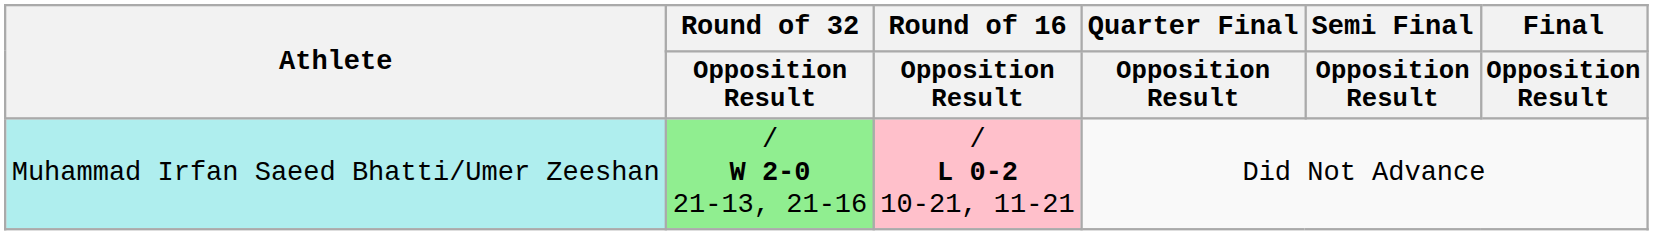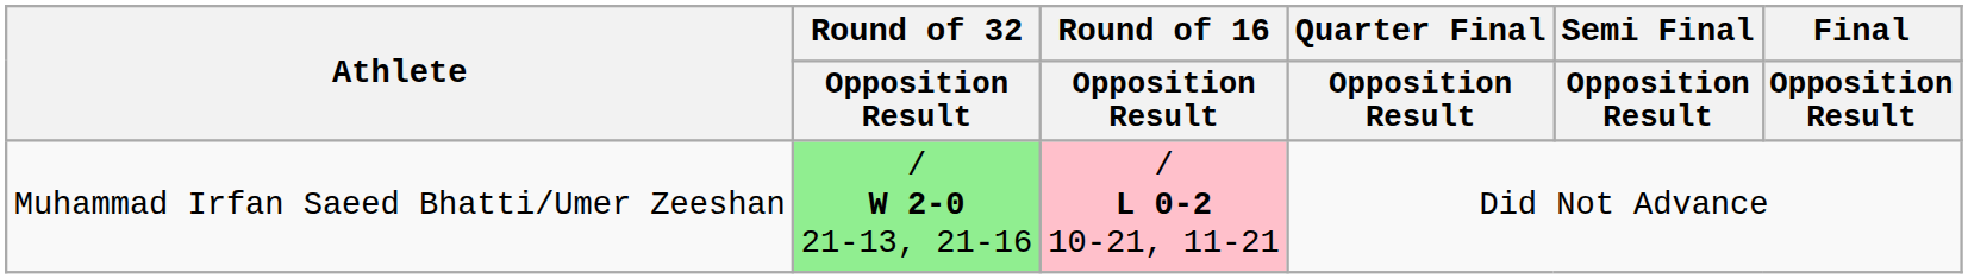Muhammad Irfan Saeed Bhatti/Umer Zeeshan | Athlete: paleturquoise background -> no background
